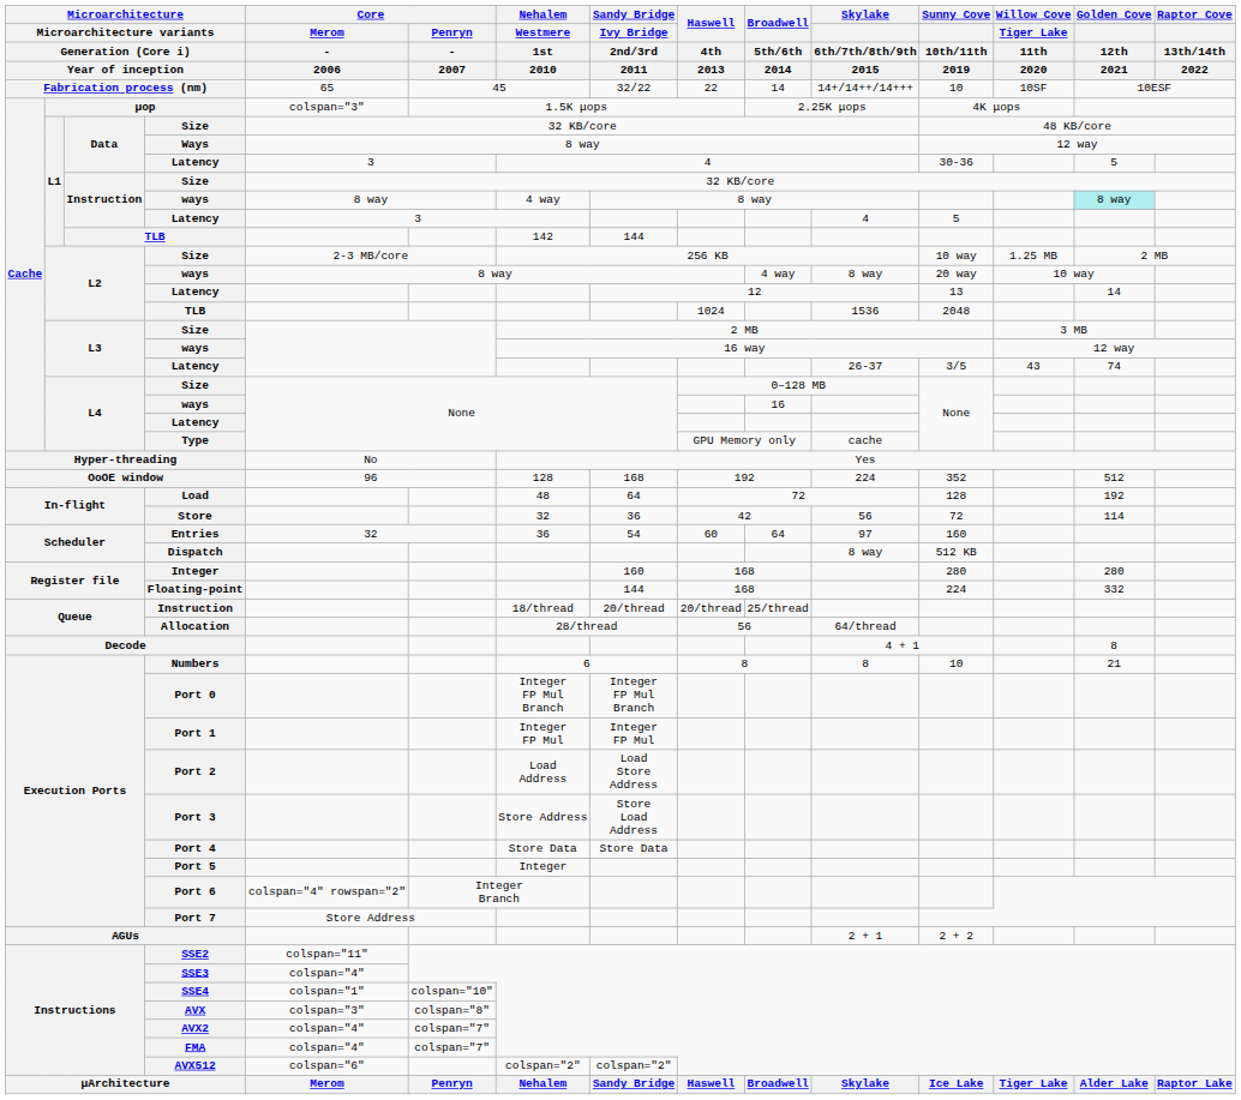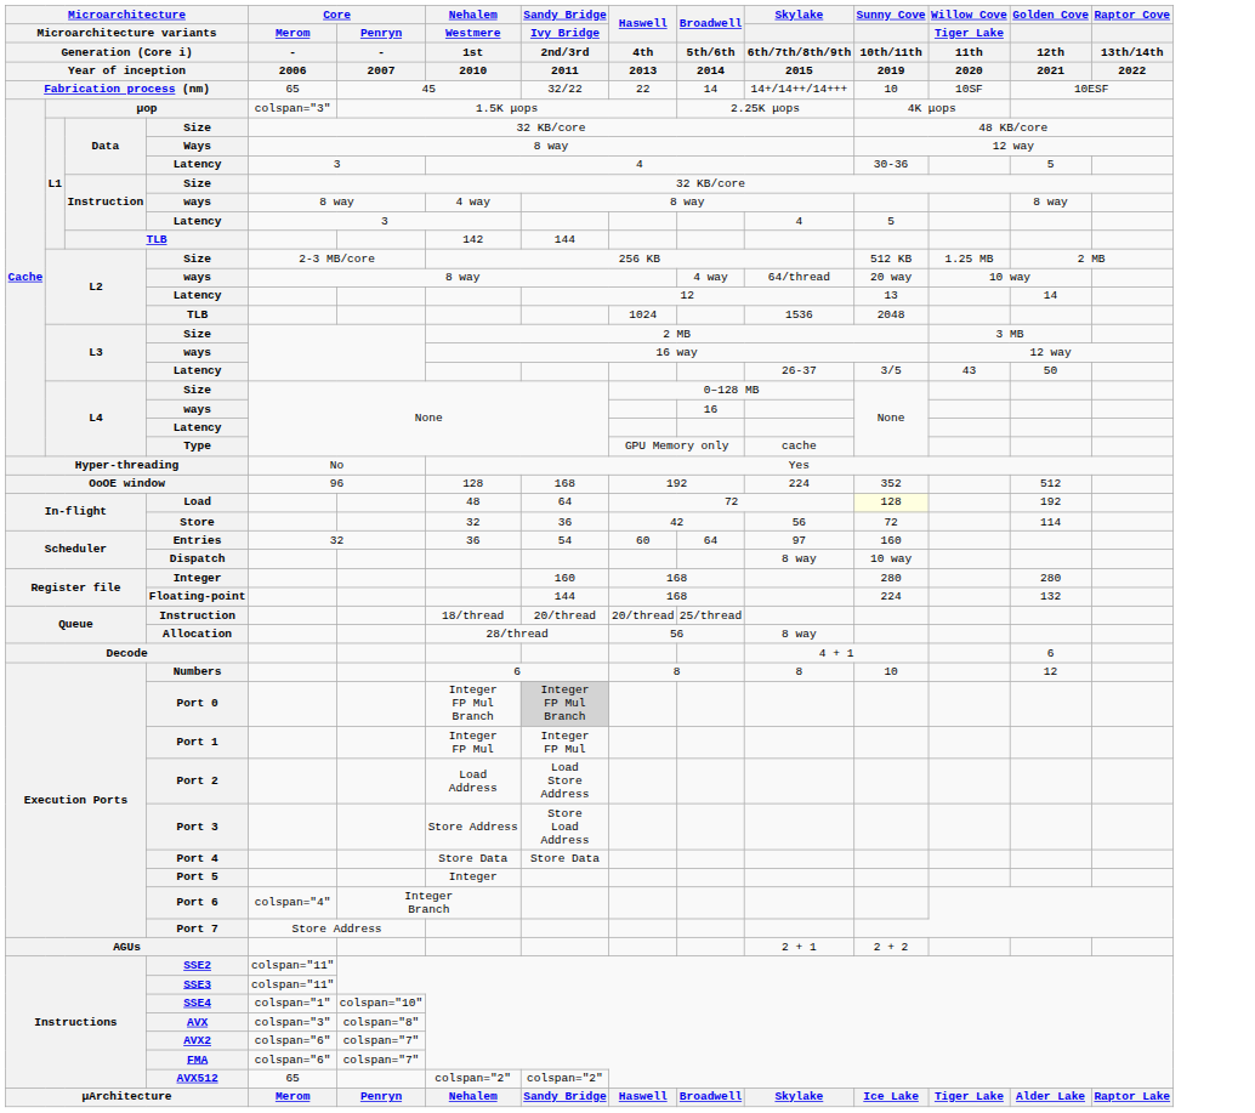Instruction / ways | Golden Cove / 12th / 2021: paleturquoise background -> no background
L2 / Size | Sunny Cove / 10th/11th / 2019: 10 way -> 512 KB
L2 / ways | Skylake / 6th/7th/8th/9th / 2015: 8 way -> 64/thread
L3 / Latency | Golden Cove / 12th / 2021: 74 -> 50
Load | Sunny Cove / 10th/11th / 2019: no background -> lightyellow background
Dispatch | Sunny Cove / 10th/11th / 2019: 512 KB -> 10 way
Floating-point | Golden Cove / 12th / 2021: 332 -> 132
Allocation | Skylake / 6th/7th/8th/9th / 2015: 64/thread -> 8 way
Decode | Golden Cove / 12th / 2021: 8 -> 6
Numbers | Golden Cove / 12th / 2021: 21 -> 12
Port 0 | Sandy Bridge / Ivy Bridge / 2nd/3rd / 2011: no background -> lightgrey background
Port 6 | Core / Merom / - / 2006: colspan="4" rowspan="2" -> colspan="4"
SSE3 | Core / Merom / - / 2006: colspan="4" -> colspan="11"
AVX2 | Core / Merom / - / 2006: colspan="4" -> colspan="6"
FMA | Core / Merom / - / 2006: colspan="4" -> colspan="6"
AVX512 | Core / Merom / - / 2006: colspan="6" -> 65
